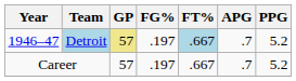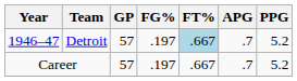1946–47 | Team: lightblue background -> no background
1946–47 | GP: khaki background -> no background
